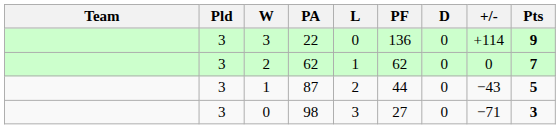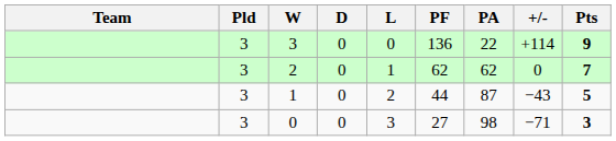columns swapped: D <-> PA
